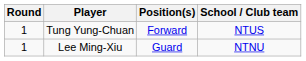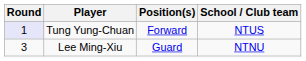Tung Yung-Chuan | Round: no background -> lavender background
Lee Ming-Xiu | Round: 1 -> 3
